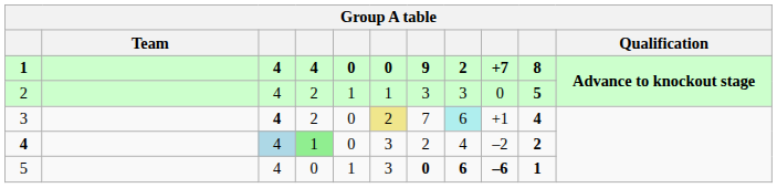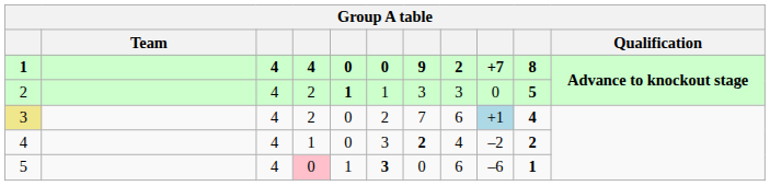row 4 | column 5: normal -> bold
row 5 | column 1: no background -> khaki background
row 5 | column 3: bold -> normal
row 5 | column 6: khaki background -> no background
row 5 | column 8: paleturquoise background -> no background
row 5 | column 9: no background -> lightblue background
row 6 | column 1: bold -> normal
row 6 | column 3: lightblue background -> no background
row 6 | column 4: lightgreen background -> no background
row 6 | column 7: normal -> bold
row 7 | column 4: no background -> pink background
row 7 | column 6: normal -> bold
row 7 | column 7: bold -> normal
row 7 | column 8: bold -> normal
row 7 | column 9: bold -> normal
